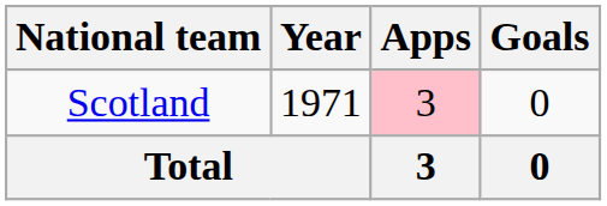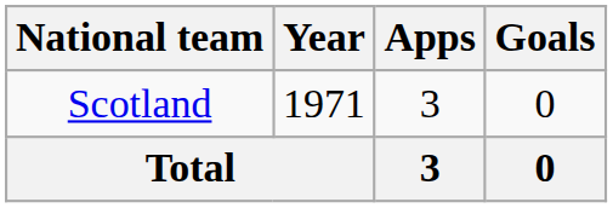Scotland | Apps: pink background -> no background
